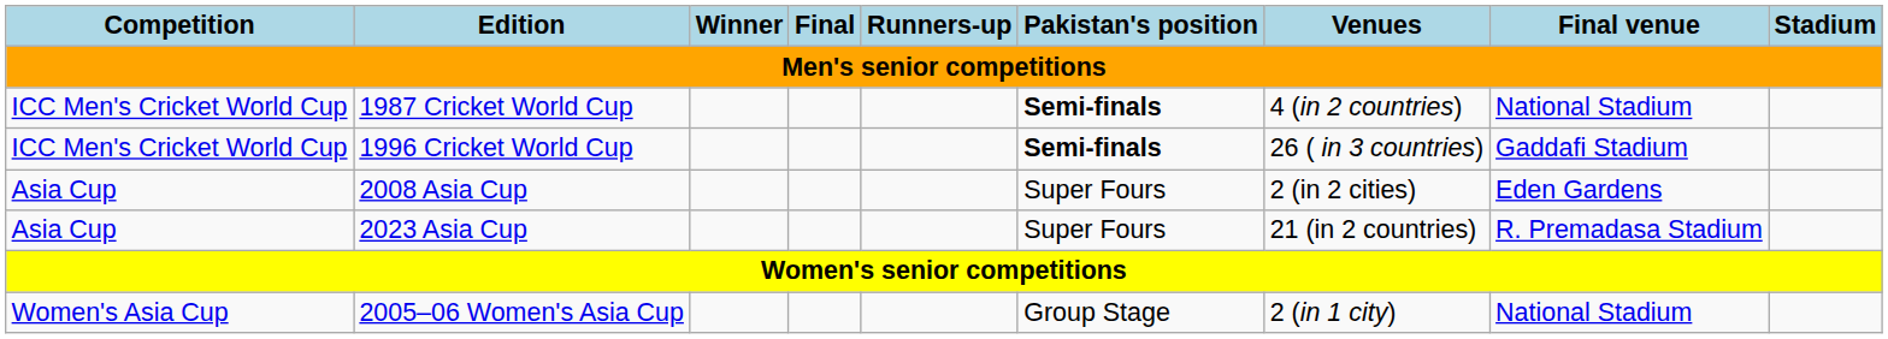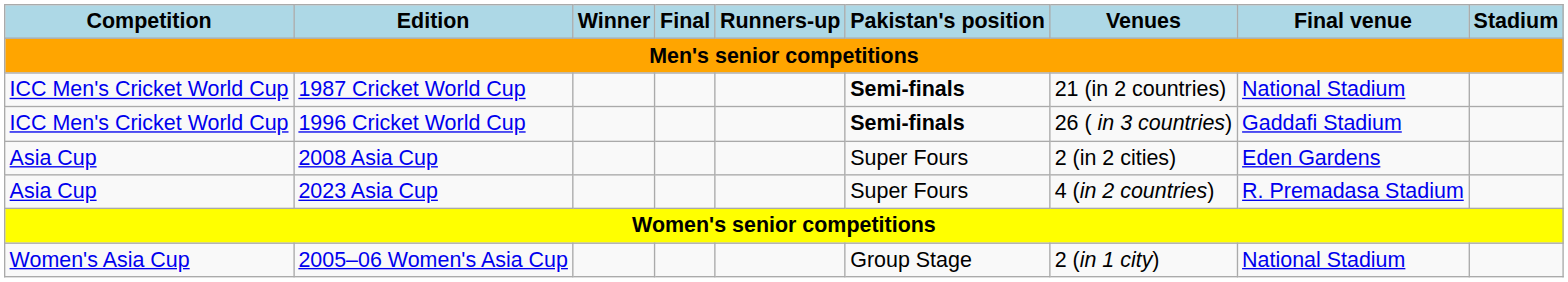1987 Cricket World Cup | Venues: 4 (in 2 countries) -> 21 (in 2 countries)
2023 Asia Cup | Venues: 21 (in 2 countries) -> 4 (in 2 countries)
